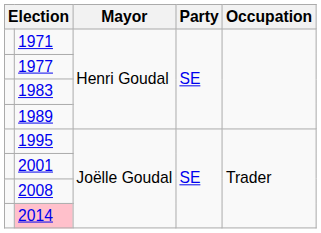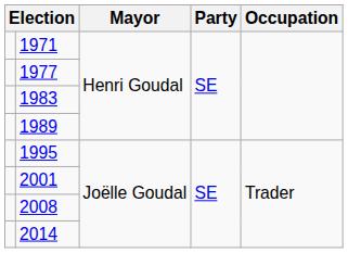2014 | column 2: pink background -> no background
